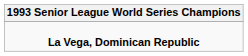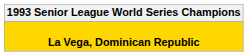row 2 | column 1: no background -> gold background
